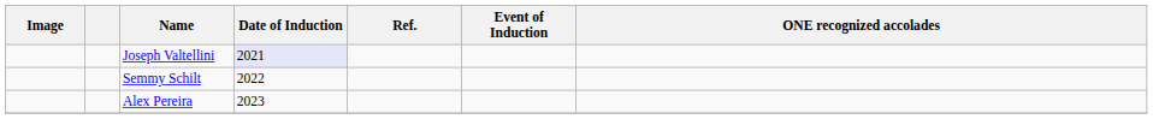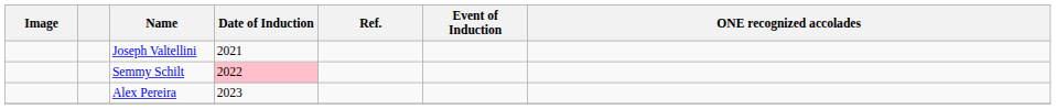Joseph Valtellini | Date of Induction: lavender background -> no background
Semmy Schilt | Date of Induction: no background -> pink background
